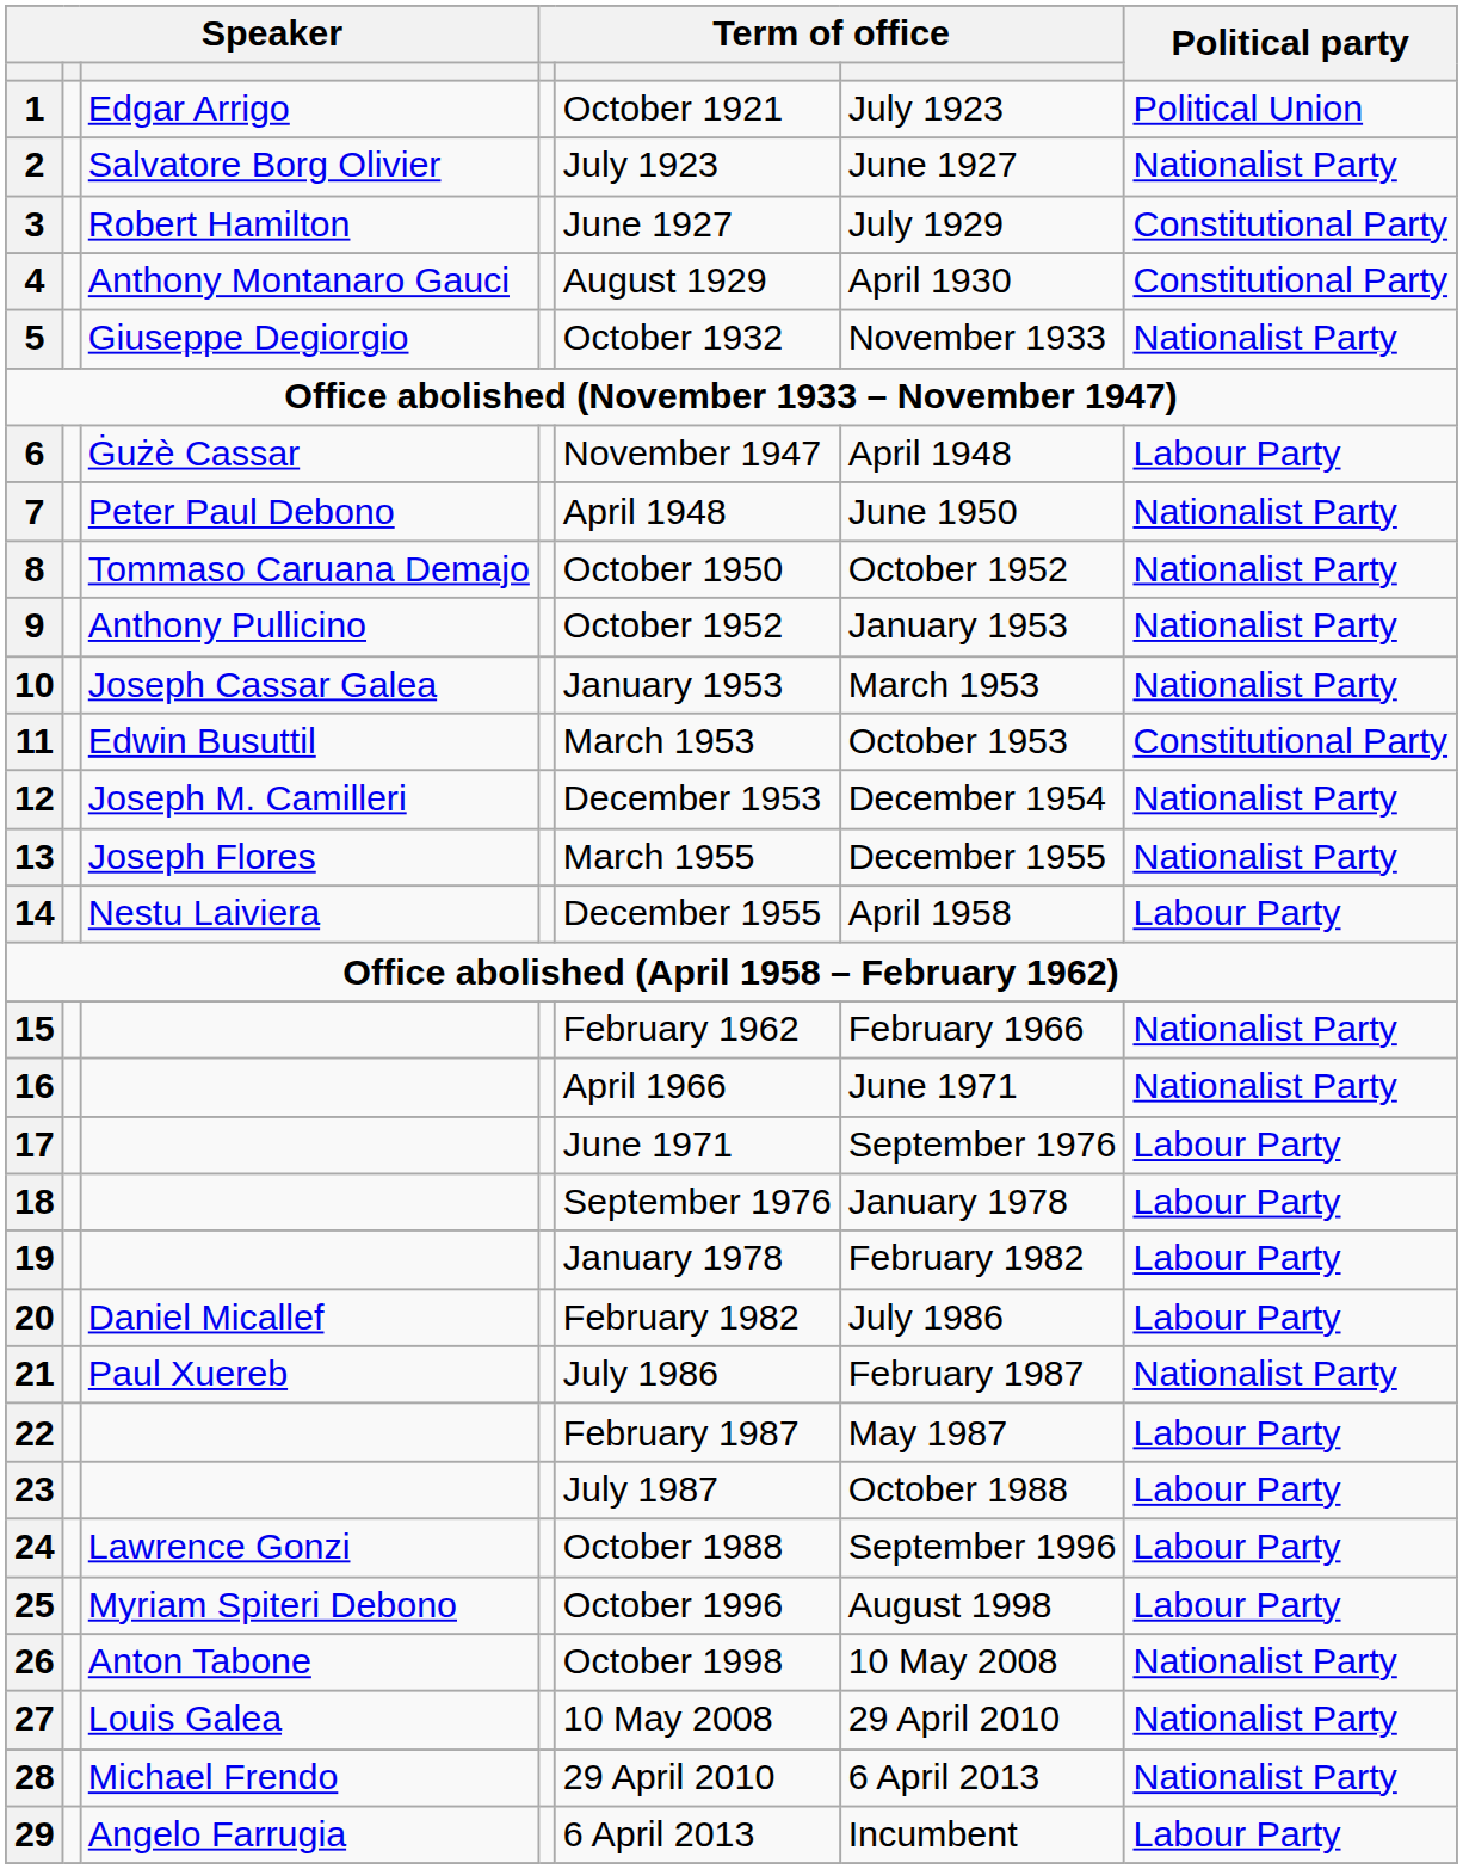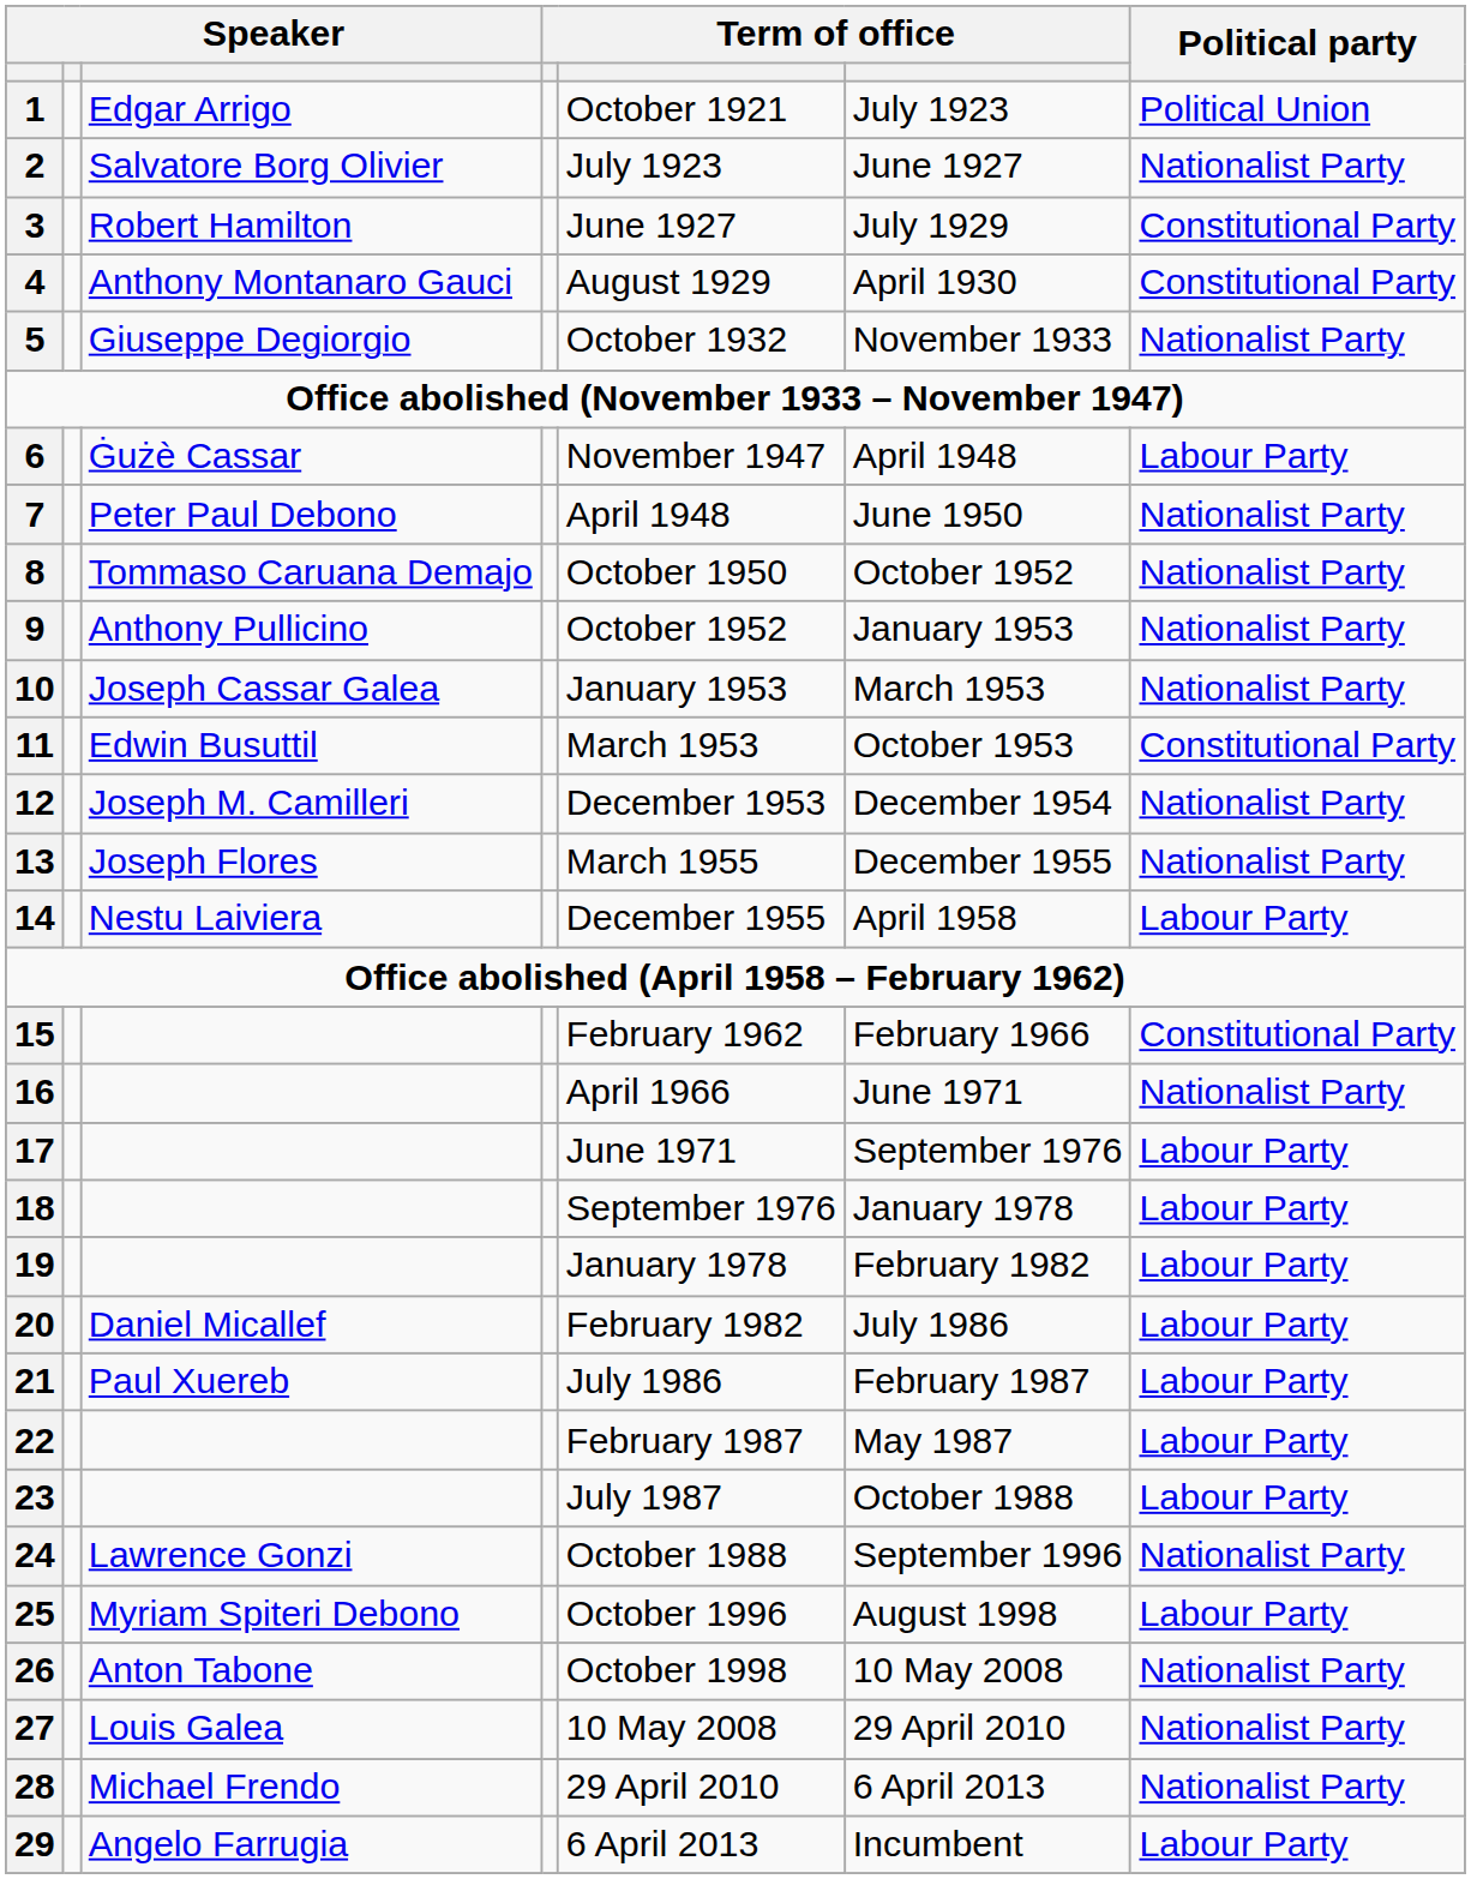15 | Political party: Nationalist Party -> Constitutional Party
21 | Political party: Nationalist Party -> Labour Party
24 | Political party: Labour Party -> Nationalist Party
